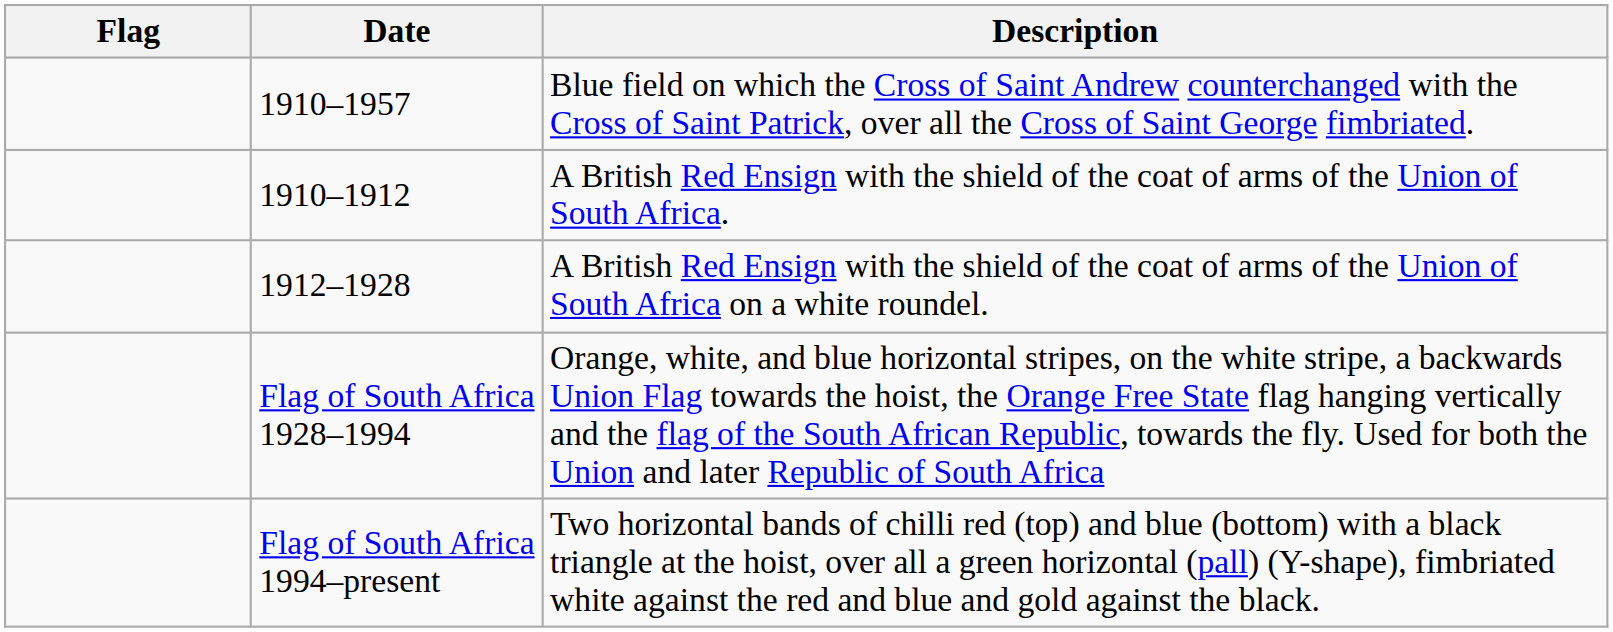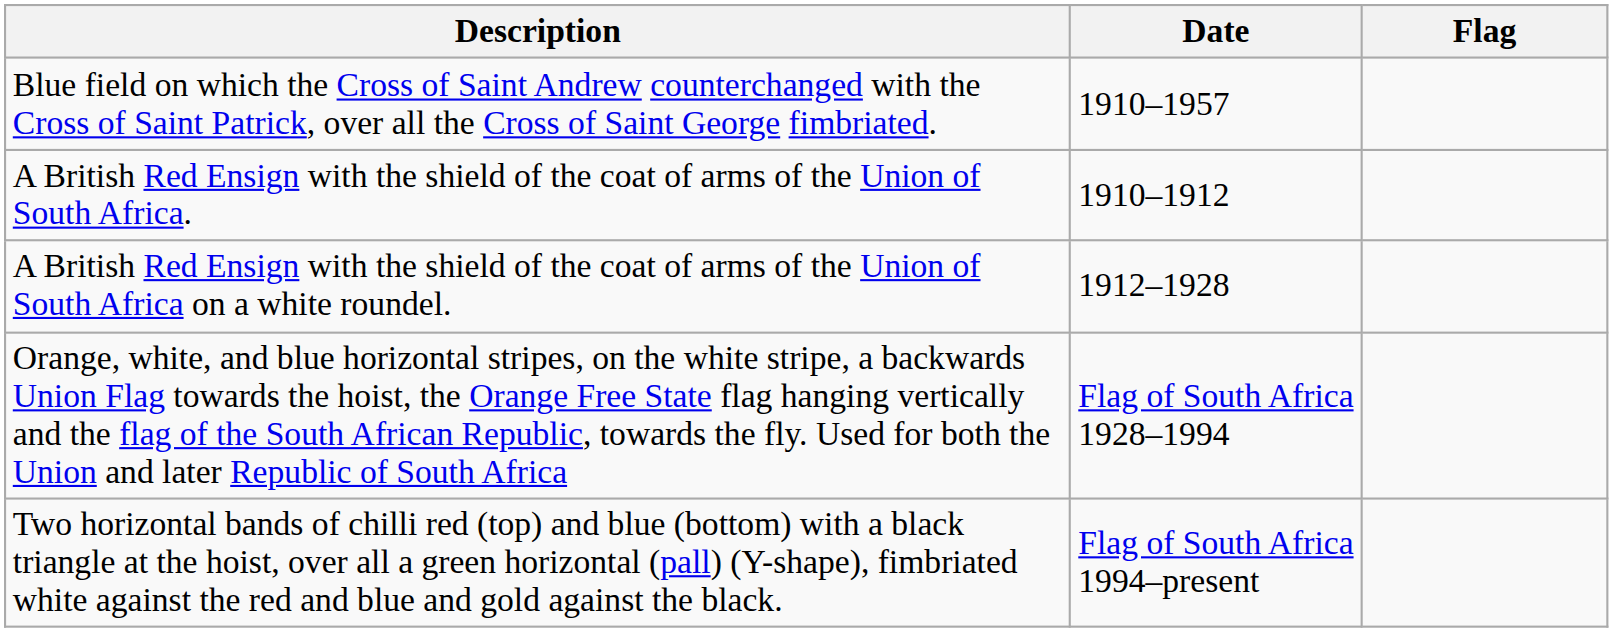columns swapped: Flag <-> Description
